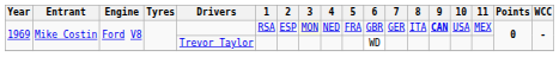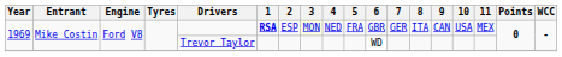row 2 | 1: normal -> bold
row 2 | 9: bold -> normal
